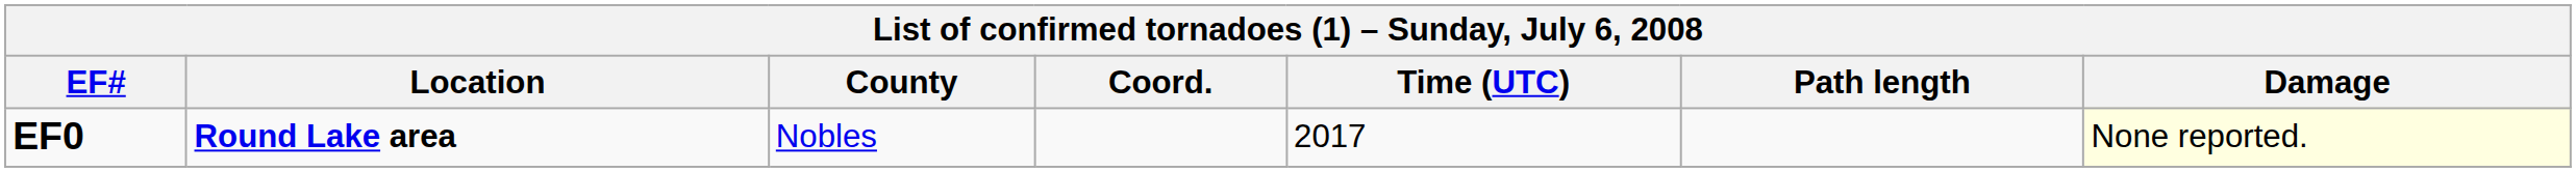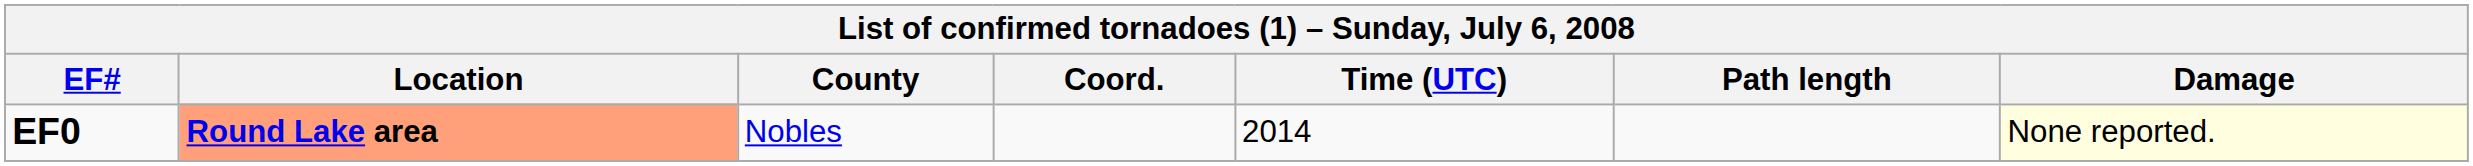EF0 | Location: no background -> lightsalmon background
EF0 | Time (UTC): 2017 -> 2014
